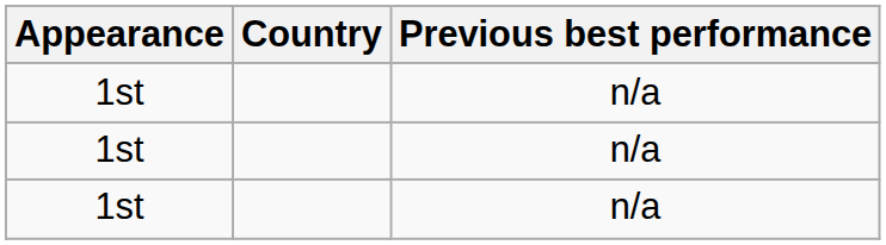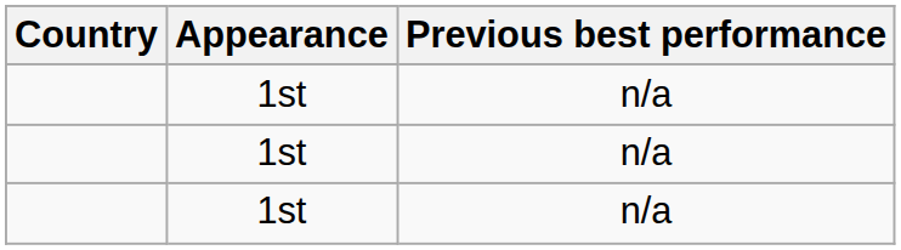columns swapped: Country <-> Appearance
